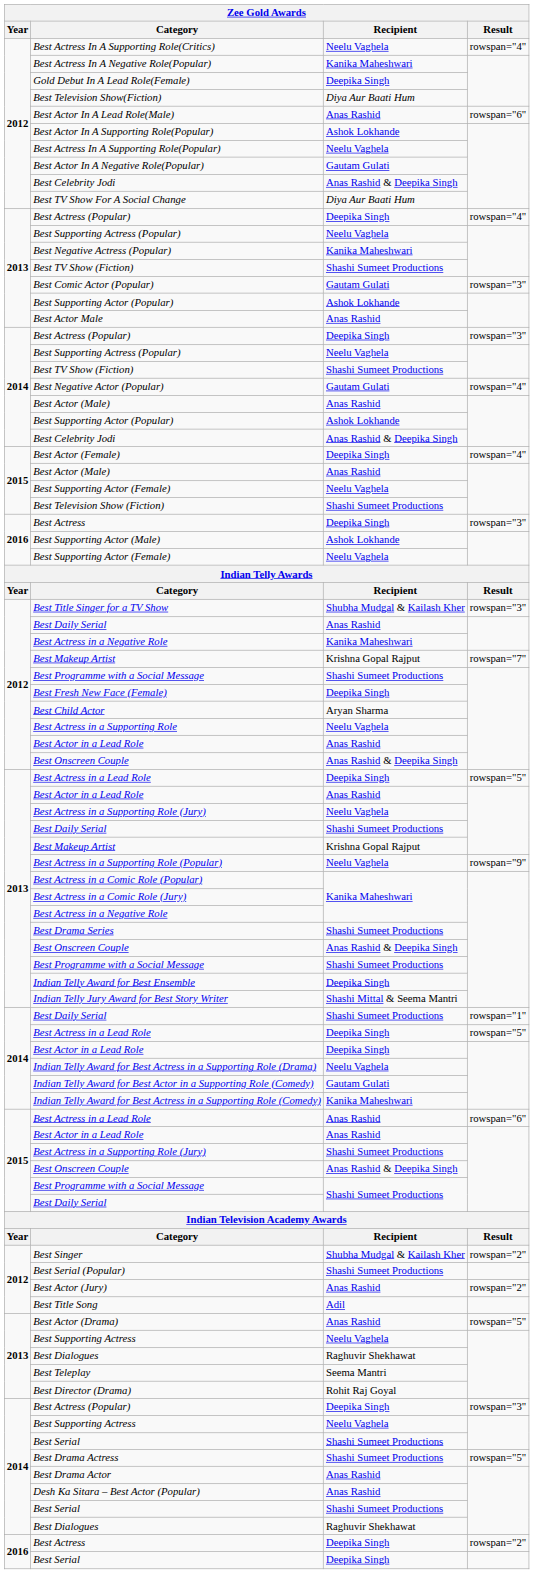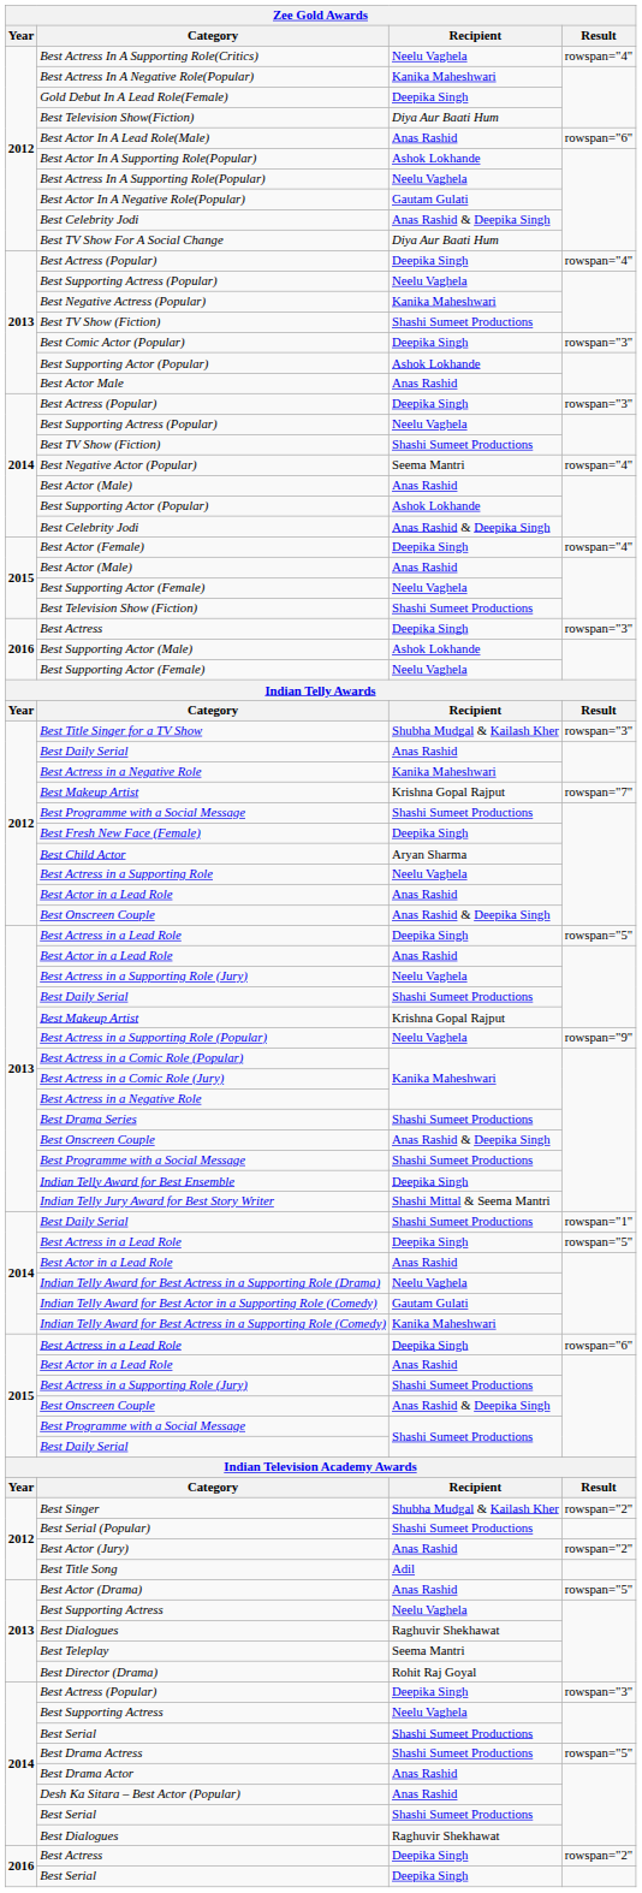Best Comic Actor (Popular) | Recipient: Gautam Gulati -> Deepika Singh
Best Negative Actor (Popular) | Recipient: Gautam Gulati -> Seema Mantri
2014 / Best Actor in a Lead Role | Recipient: Deepika Singh -> Anas Rashid
2015 / Best Actress in a Lead Role | Recipient: Anas Rashid -> Deepika Singh
